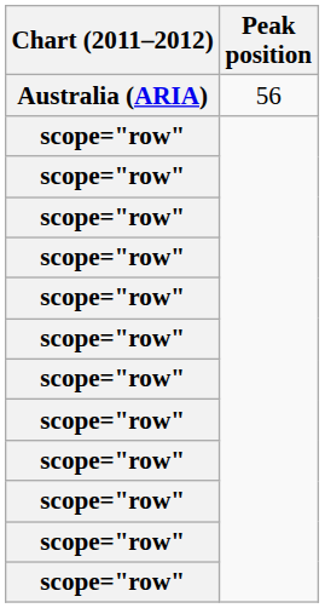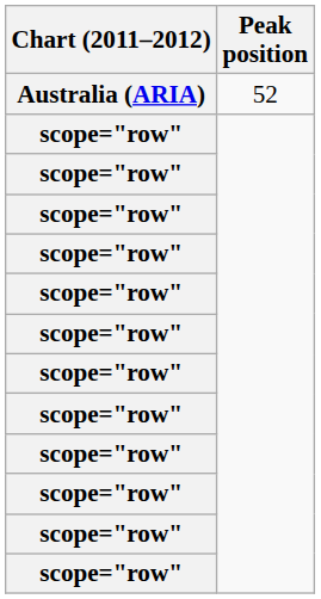Australia (ARIA) | Peak position: 56 -> 52
